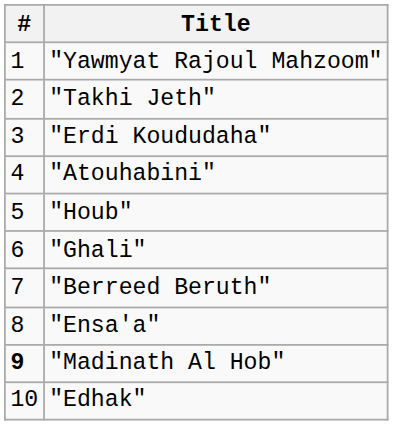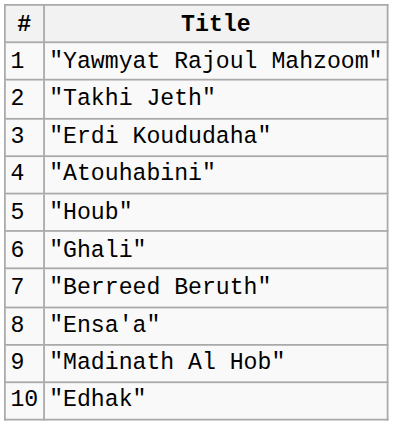"Madinath Al Hob" | #: bold -> normal
